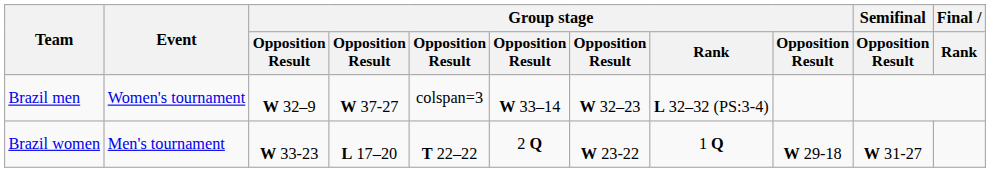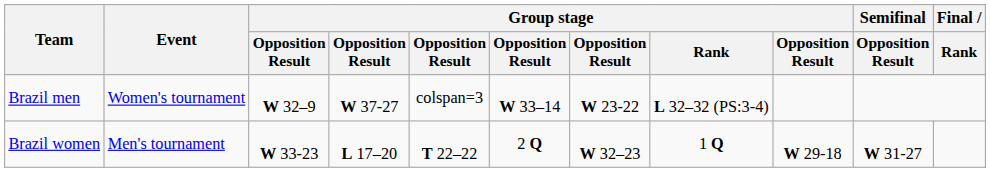Brazil men | column 7: W 32–23 -> W 23-22
Brazil women | column 7: W 23-22 -> W 32–23
